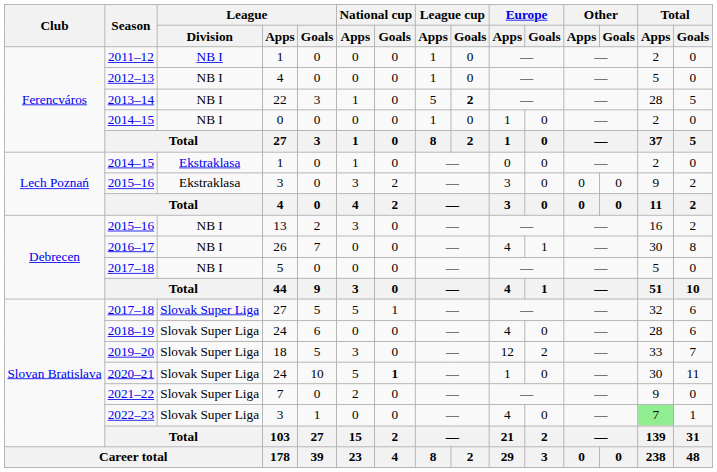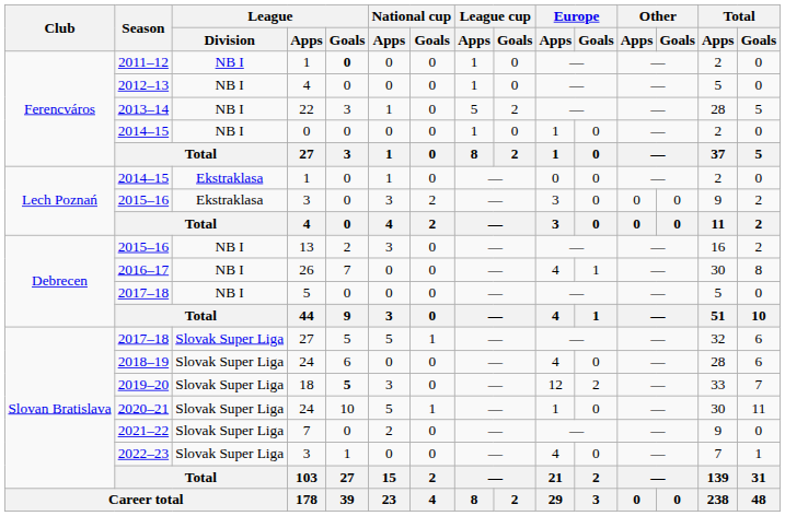2011–12 | League / Goals: normal -> bold
2013–14 | League cup / Goals: bold -> normal
2019–20 | League / Goals: normal -> bold
2020–21 | National cup / Goals: bold -> normal
2022–23 | Total / Apps: lightgreen background -> no background
